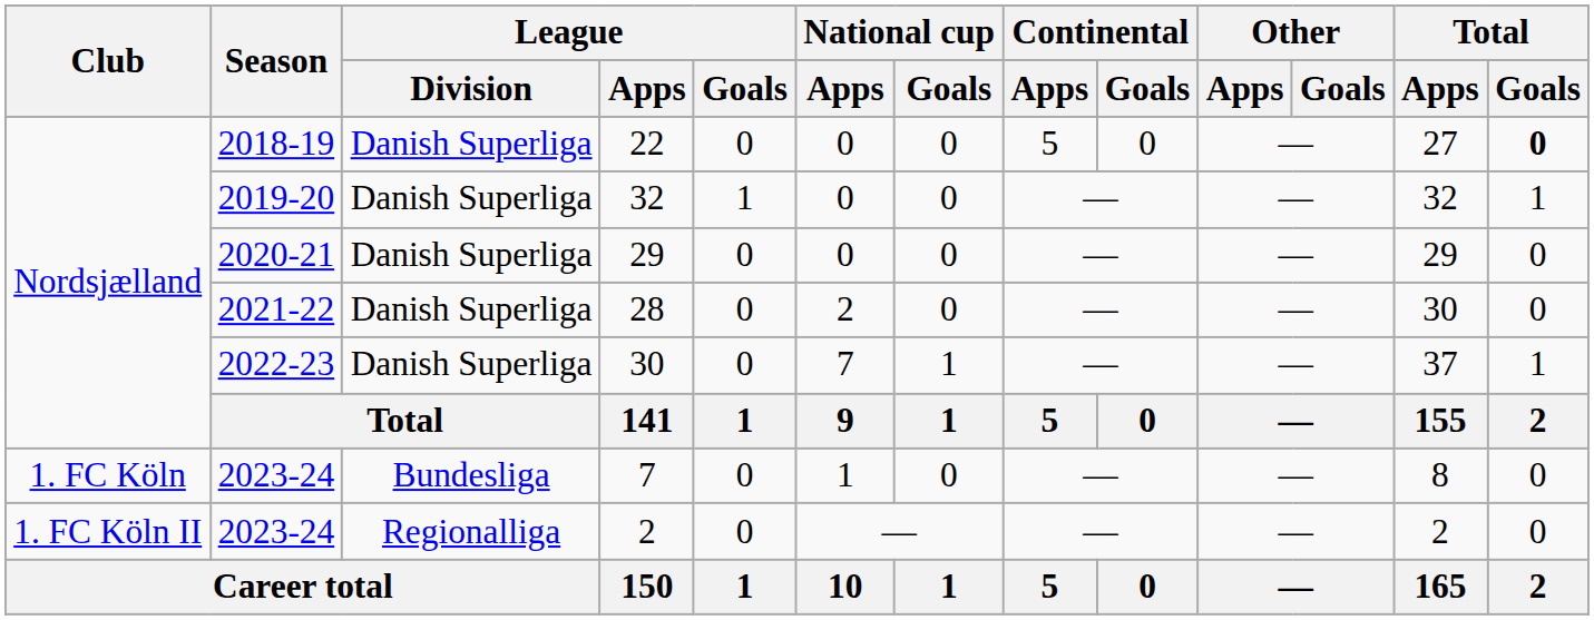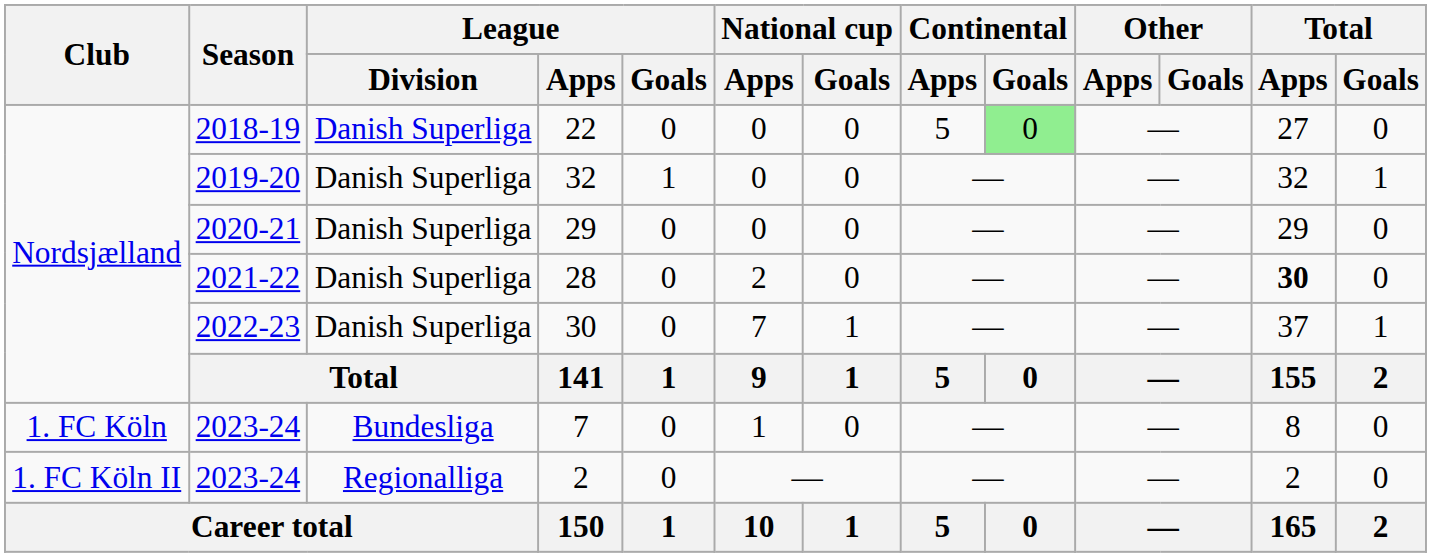22 | Continental / Goals: no background -> lightgreen background
22 | Total / Goals: bold -> normal
28 | Total / Apps: normal -> bold
